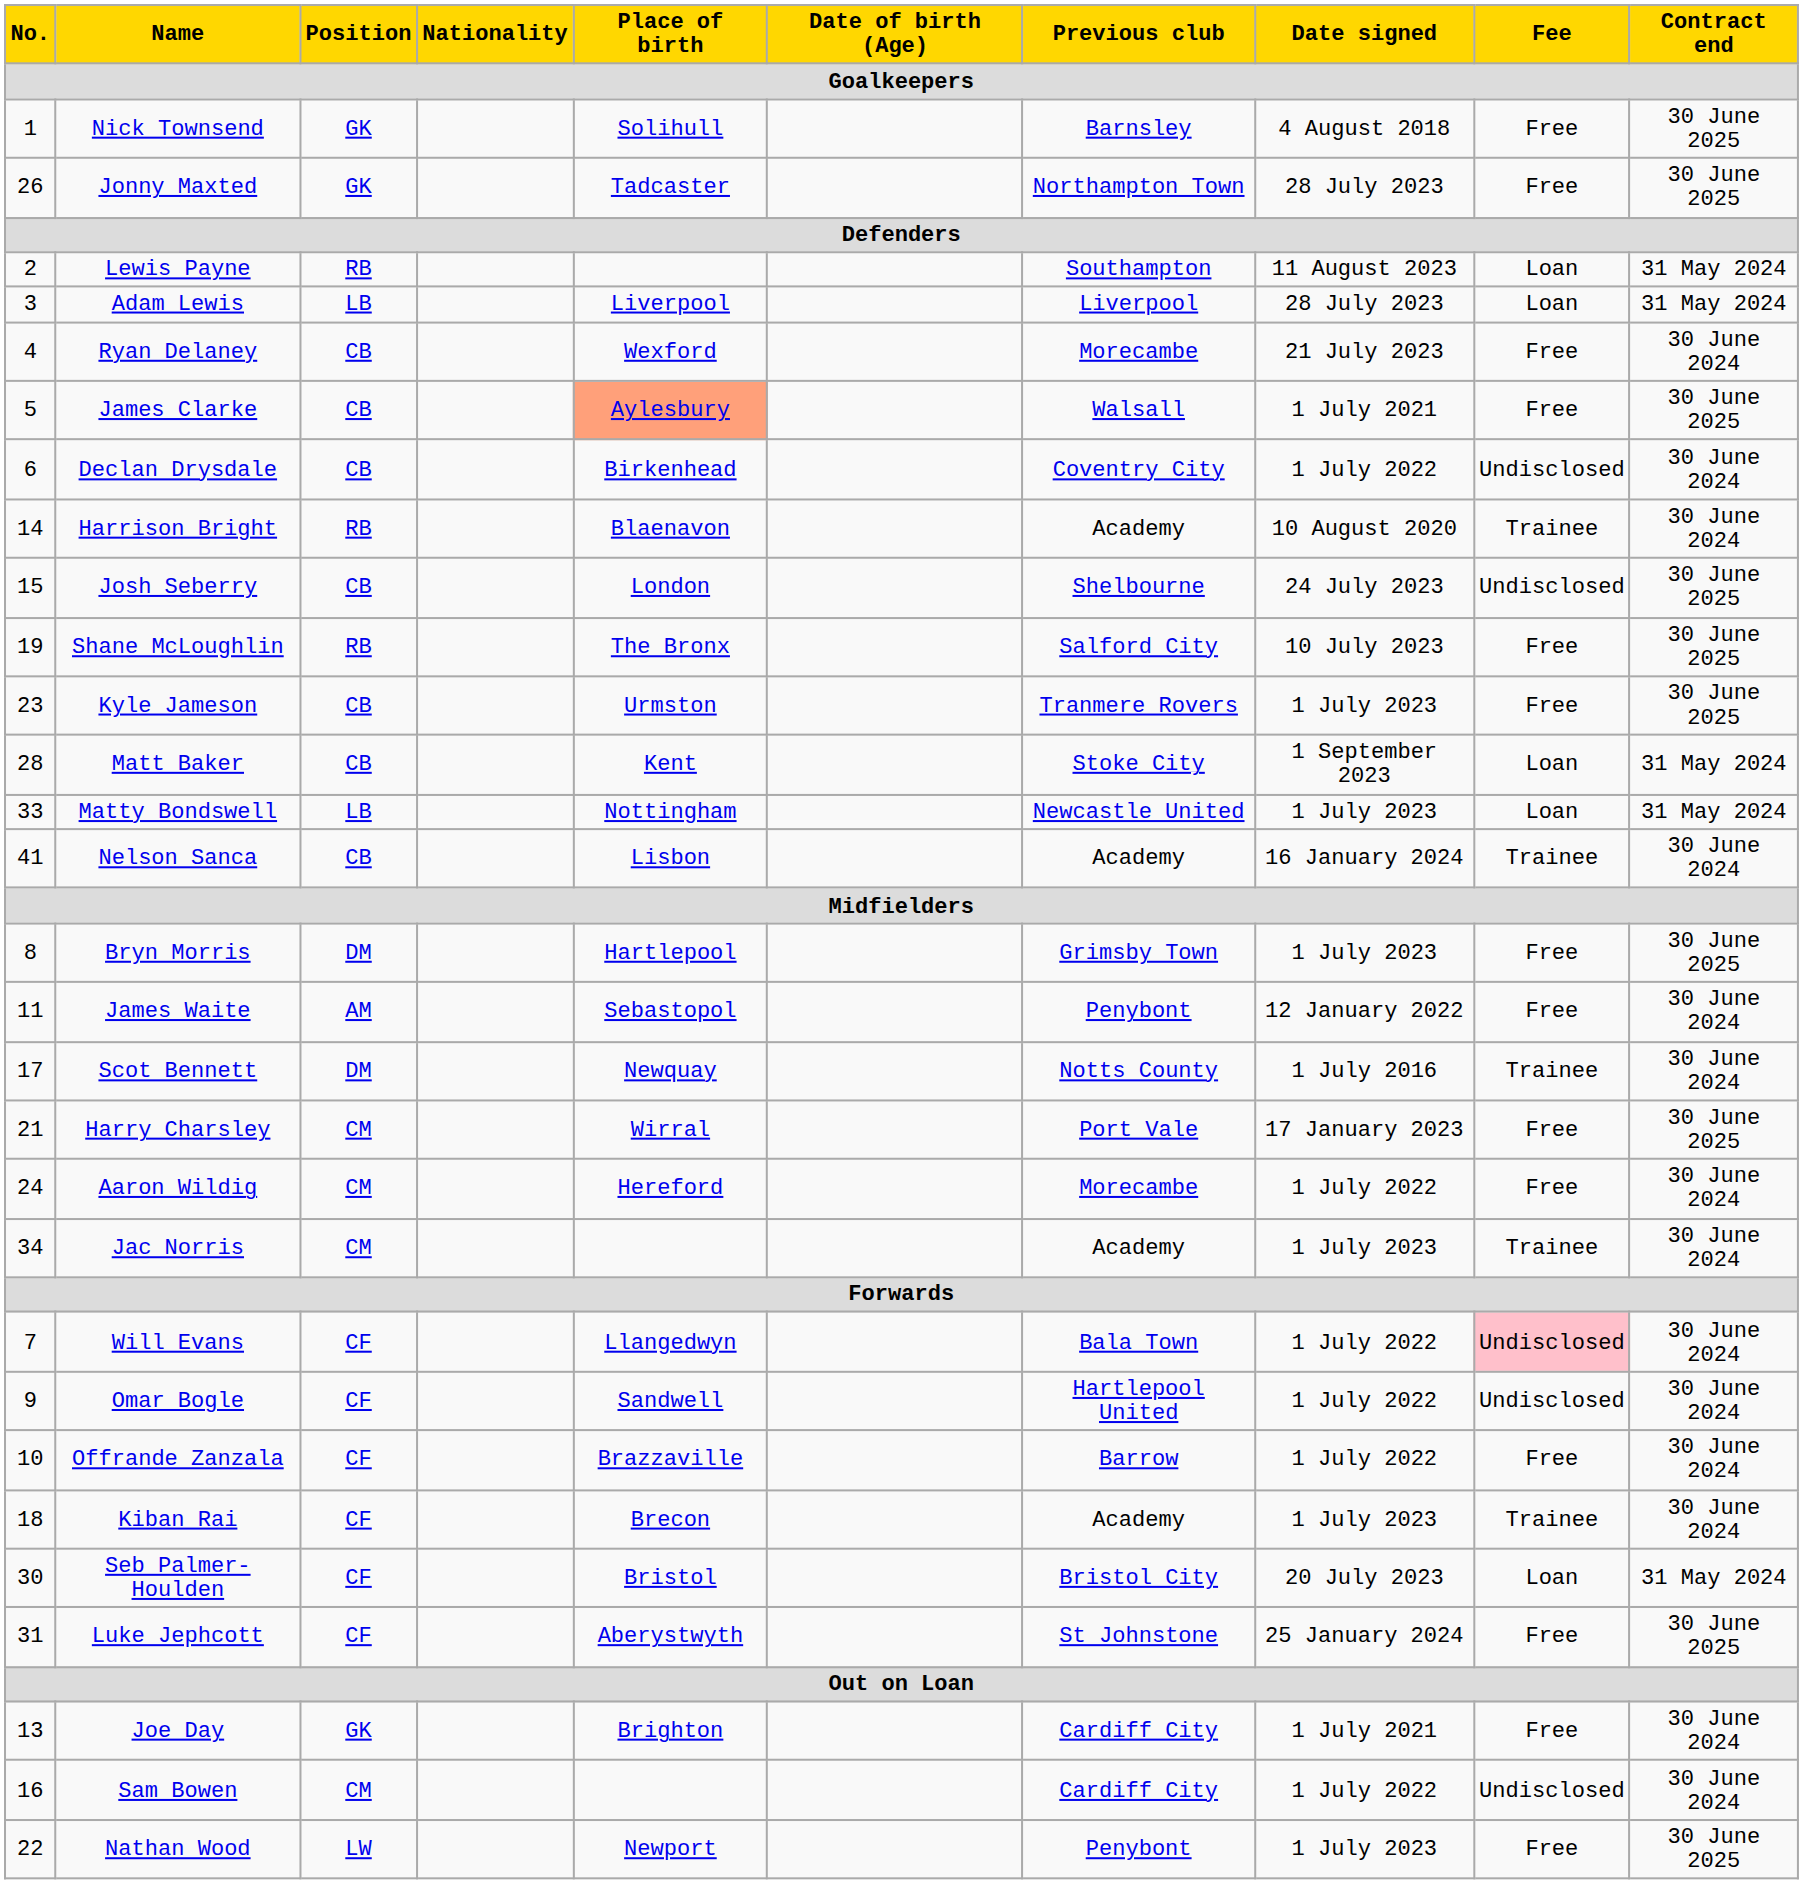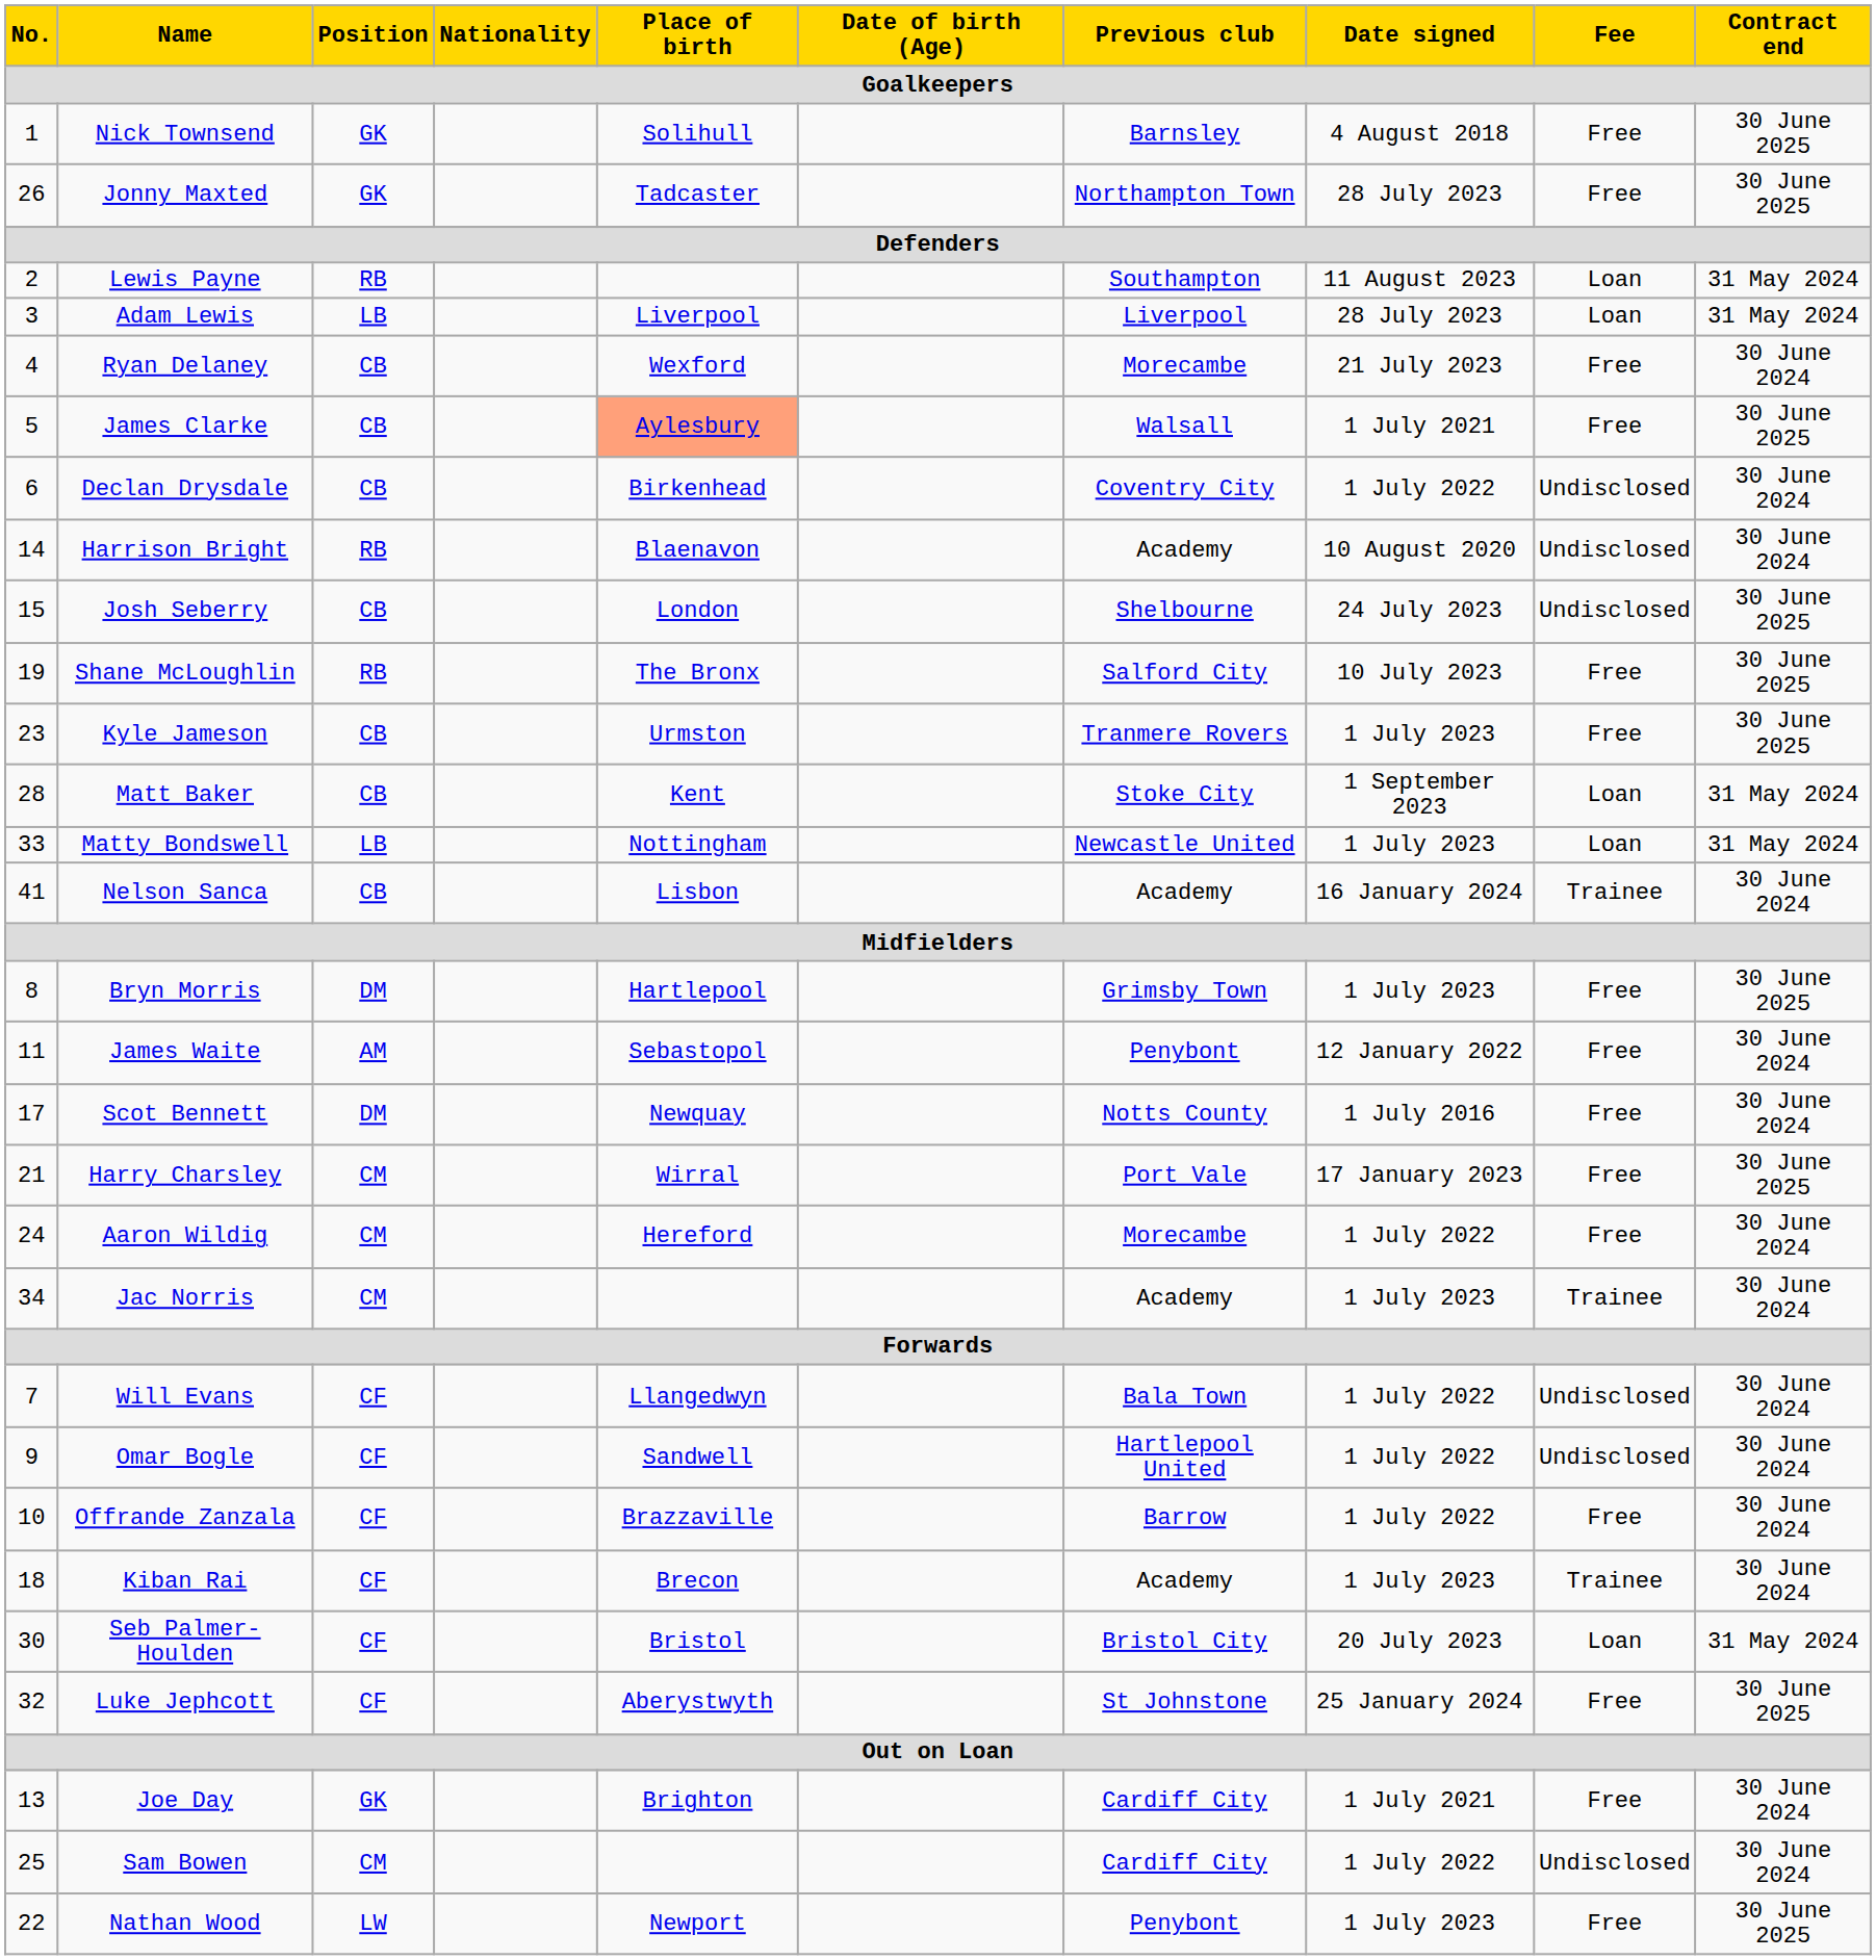Harrison Bright | Fee: Trainee -> Undisclosed
Scot Bennett | Fee: Trainee -> Free
Will Evans | Fee: pink background -> no background
Luke Jephcott | No.: 31 -> 32
Sam Bowen | No.: 16 -> 25
